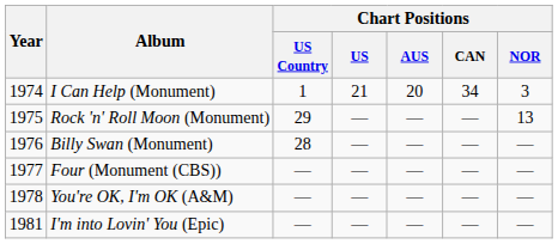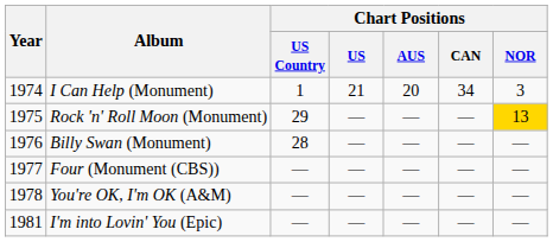Rock 'n' Roll Moon (Monument) | Chart Positions / NOR: no background -> gold background
